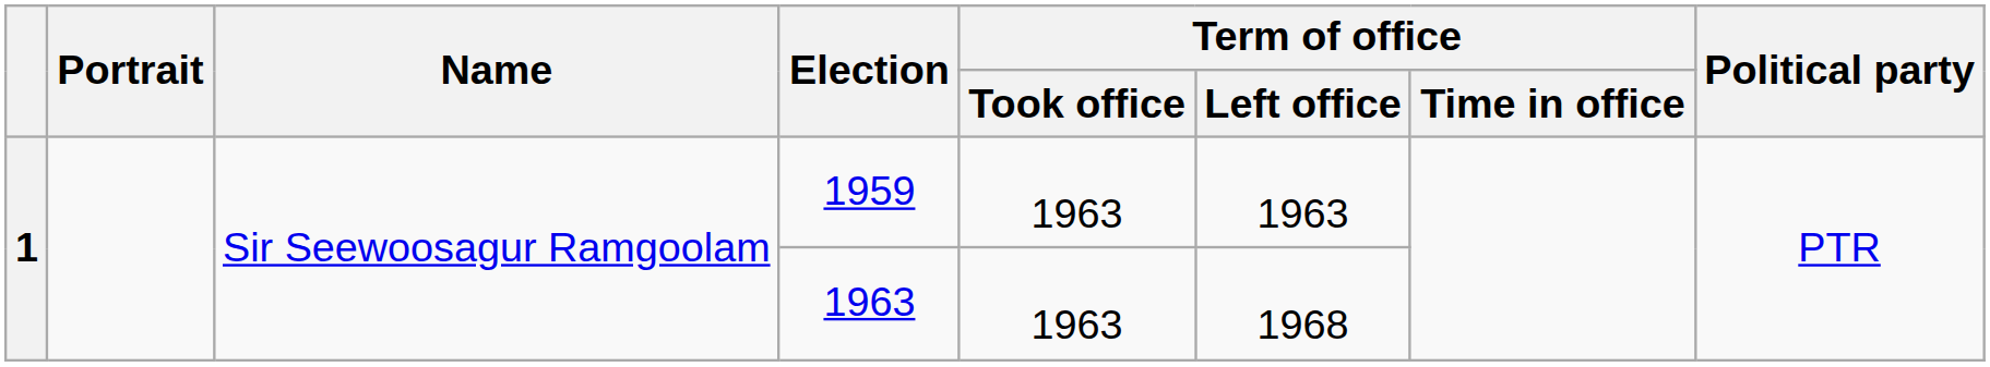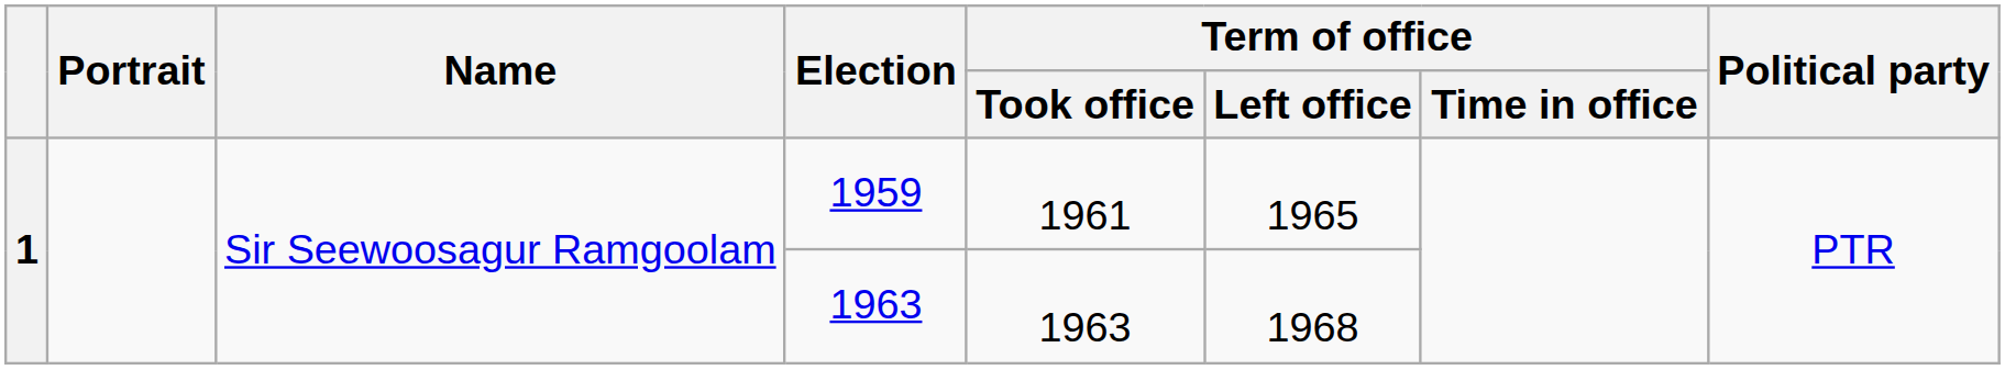1959 | Term of office / Took office: 1963 -> 1961
1959 | Term of office / Left office: 1963 -> 1965
